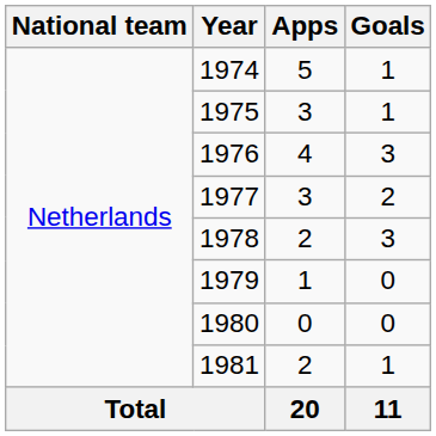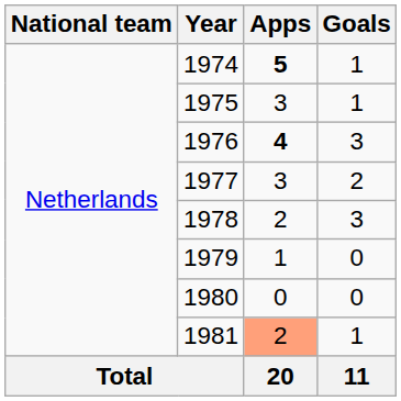1974 | Apps: normal -> bold
1976 | Apps: normal -> bold
1981 | Apps: no background -> lightsalmon background
